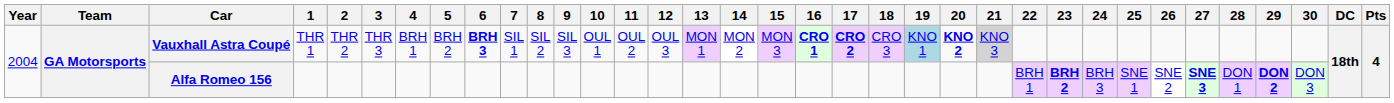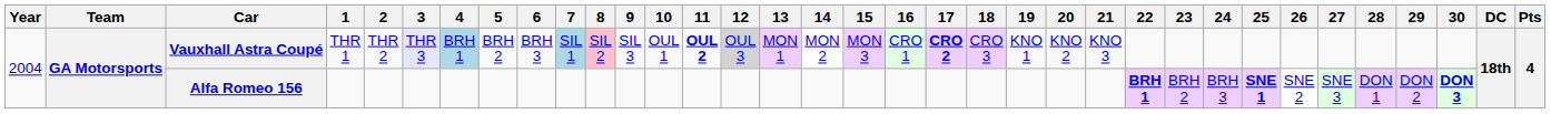Vauxhall Astra Coupé | 3: no background -> lavender background
Vauxhall Astra Coupé | 4: no background -> lightblue background
Vauxhall Astra Coupé | 6: bold -> normal
Vauxhall Astra Coupé | 7: no background -> lightblue background
Vauxhall Astra Coupé | 8: no background -> pink background
Vauxhall Astra Coupé | 11: normal -> bold
Vauxhall Astra Coupé | 12: no background -> lightgrey background
Vauxhall Astra Coupé | 16: bold -> normal
Vauxhall Astra Coupé | 19: lightblue background -> no background
Vauxhall Astra Coupé | 20: bold -> normal
Vauxhall Astra Coupé | 21: lightgrey background -> no background
Alfa Romeo 156 | 22: normal -> bold
Alfa Romeo 156 | 23: bold -> normal
Alfa Romeo 156 | 25: normal -> bold
Alfa Romeo 156 | 27: bold -> normal
Alfa Romeo 156 | 29: bold -> normal
Alfa Romeo 156 | 30: normal -> bold
